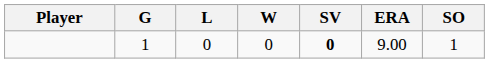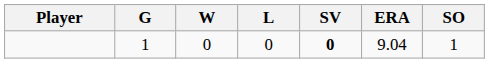columns swapped: W <-> L
row 2 | ERA: 9.00 -> 9.04
